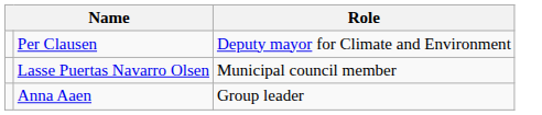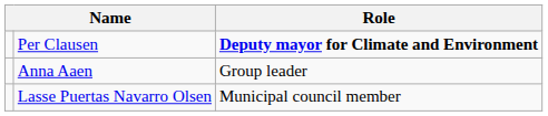Per Clausen | Role: normal -> bold
rows swapped: Anna Aaen <-> Lasse Puertas Navarro Olsen
